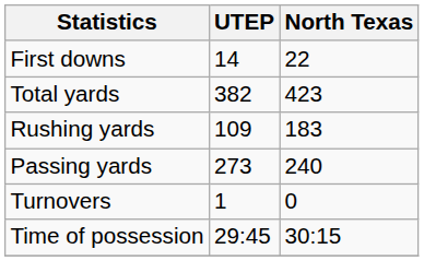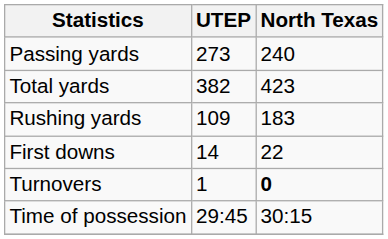rows swapped: First downs <-> Passing yards
Turnovers | North Texas: normal -> bold
